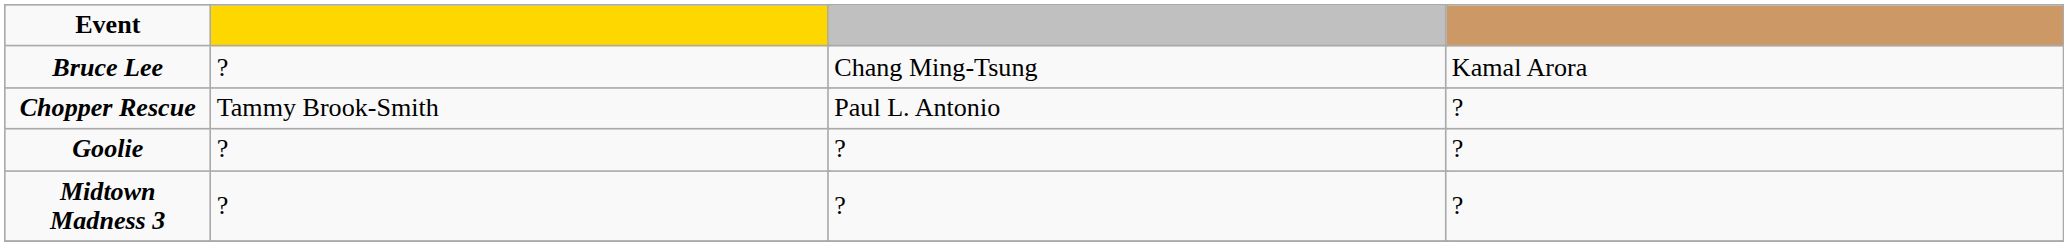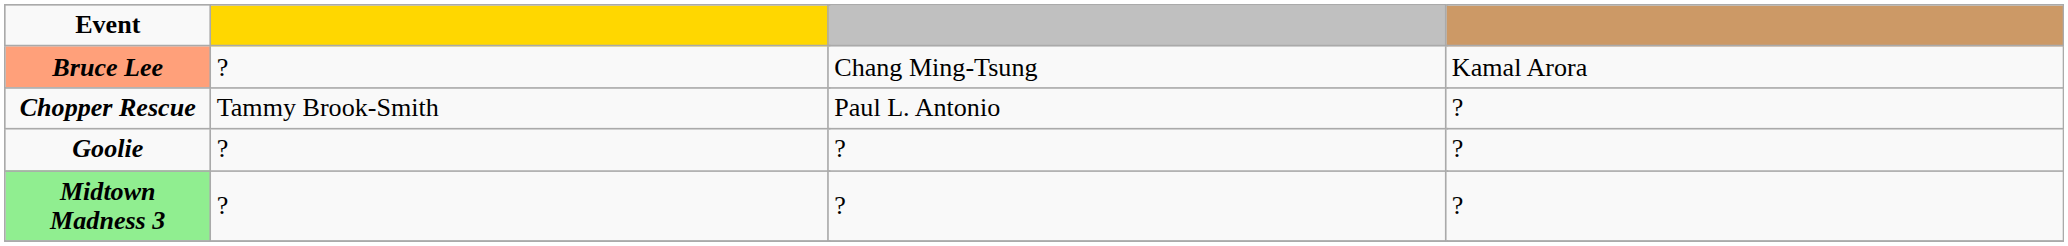Bruce Lee | Event: no background -> lightsalmon background
Midtown Madness 3 | Event: no background -> lightgreen background
